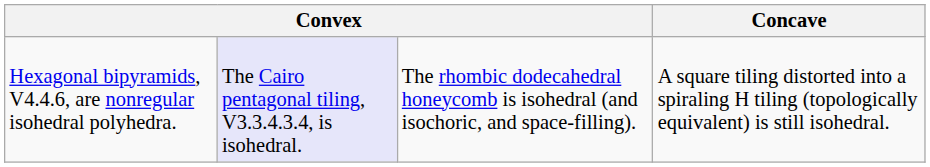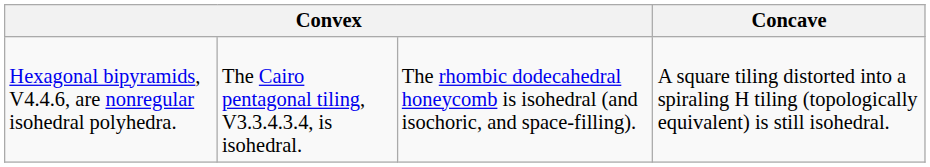row 2 | column 2: lavender background -> no background
